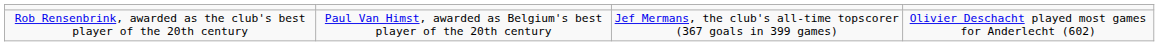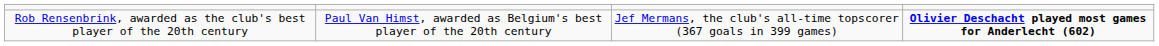row 2 | column 4: normal -> bold
